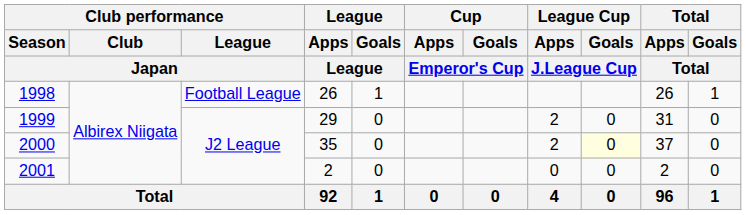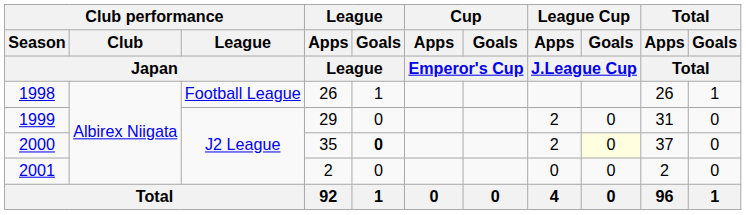2000 | League / Goals / League: normal -> bold
